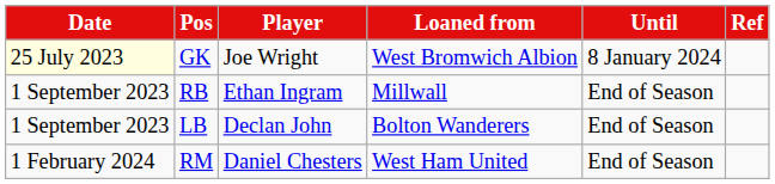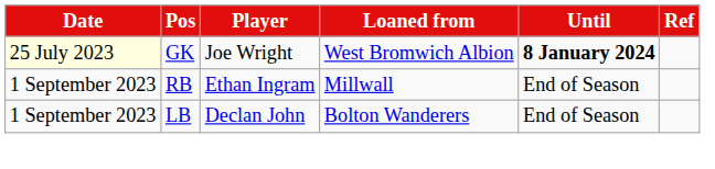GK | Until: normal -> bold
- row: 1 February 2024 | RM | Daniel Chesters | West Ham United | End of Season
